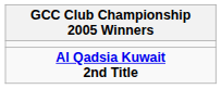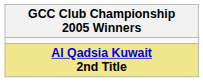row 3 | column 1: no background -> khaki background
